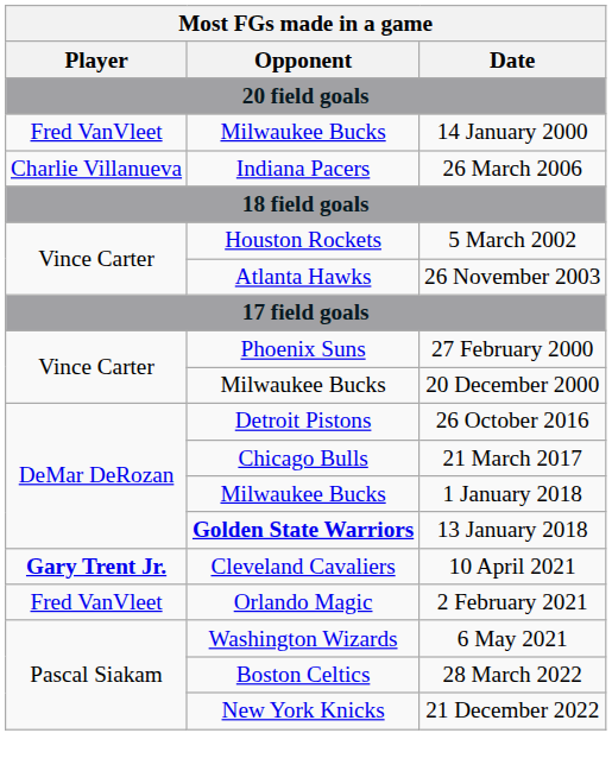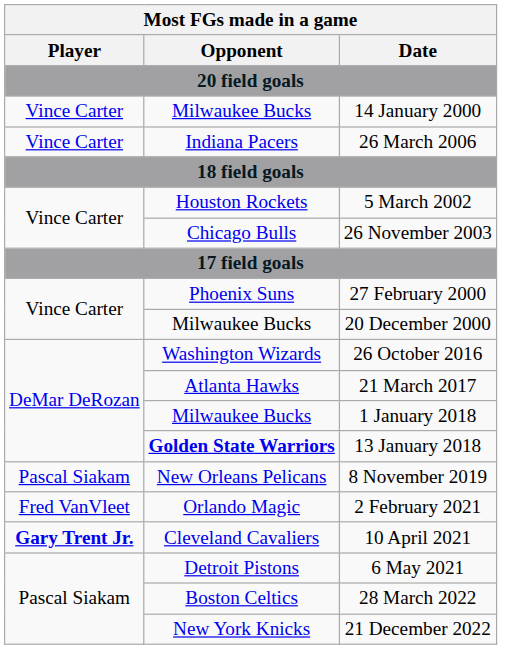14 January 2000 | Player: Fred VanVleet -> Vince Carter
26 March 2006 | Player: Charlie Villanueva -> Vince Carter
26 November 2003 | Opponent: Atlanta Hawks -> Chicago Bulls
26 October 2016 | Opponent: Detroit Pistons -> Washington Wizards
21 March 2017 | Opponent: Chicago Bulls -> Atlanta Hawks
+ row: Pascal Siakam | New Orleans Pelicans | 8 November 2019
rows swapped: 2 February 2021 <-> 10 April 2021
6 May 2021 | Opponent: Washington Wizards -> Detroit Pistons
